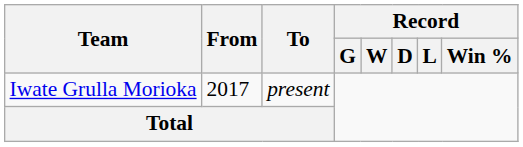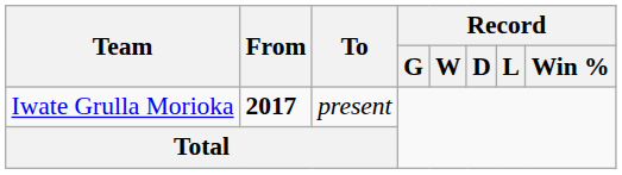Iwate Grulla Morioka | From: normal -> bold
